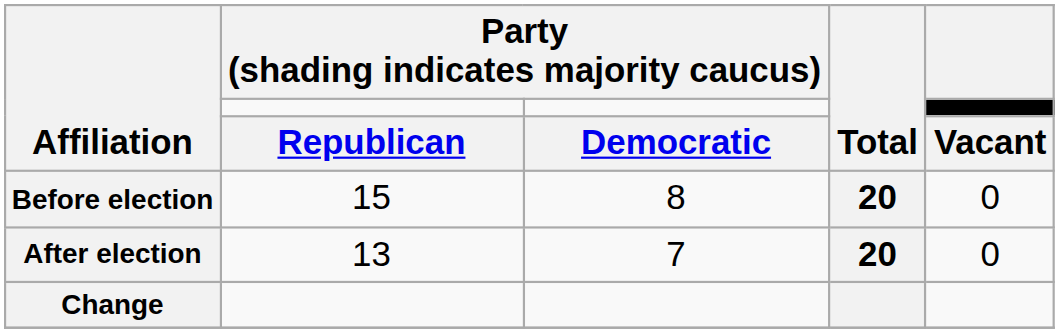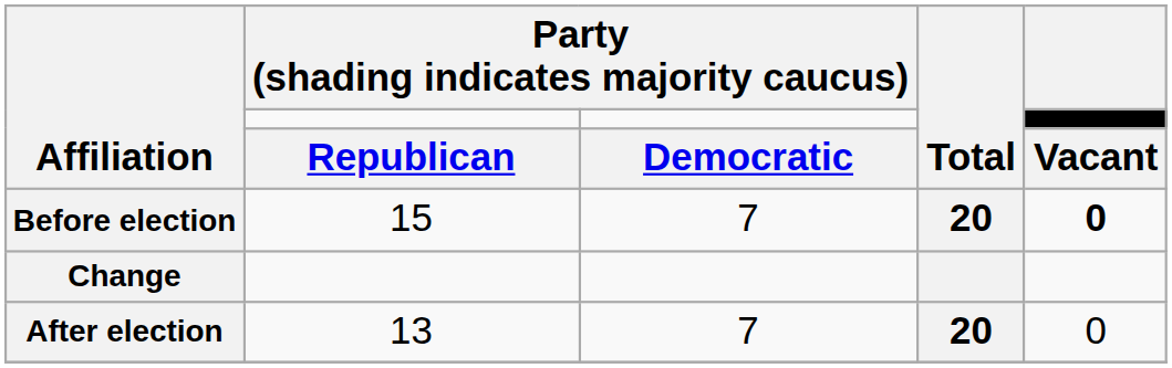Before election | column 3: 8 -> 7
Before election | column 5: normal -> bold
rows swapped: After election <-> Change
